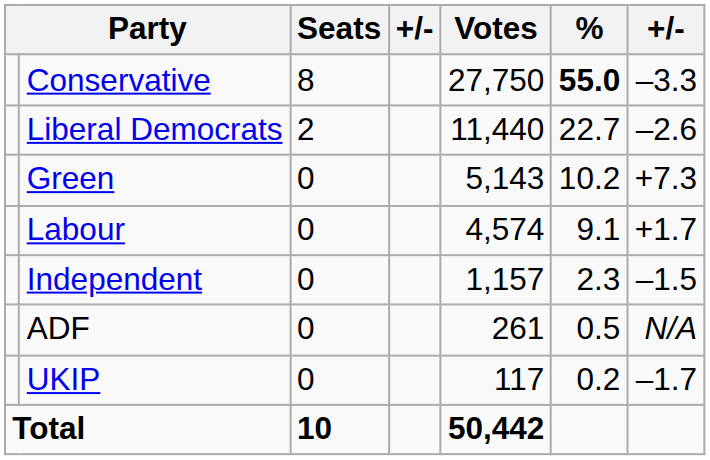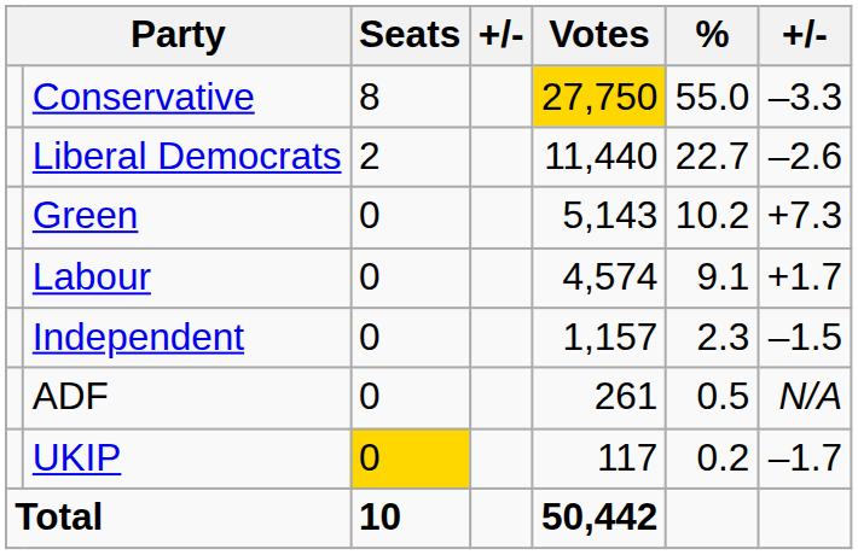Conservative | Votes: no background -> gold background
Conservative | %: bold -> normal
UKIP | Seats: no background -> gold background
